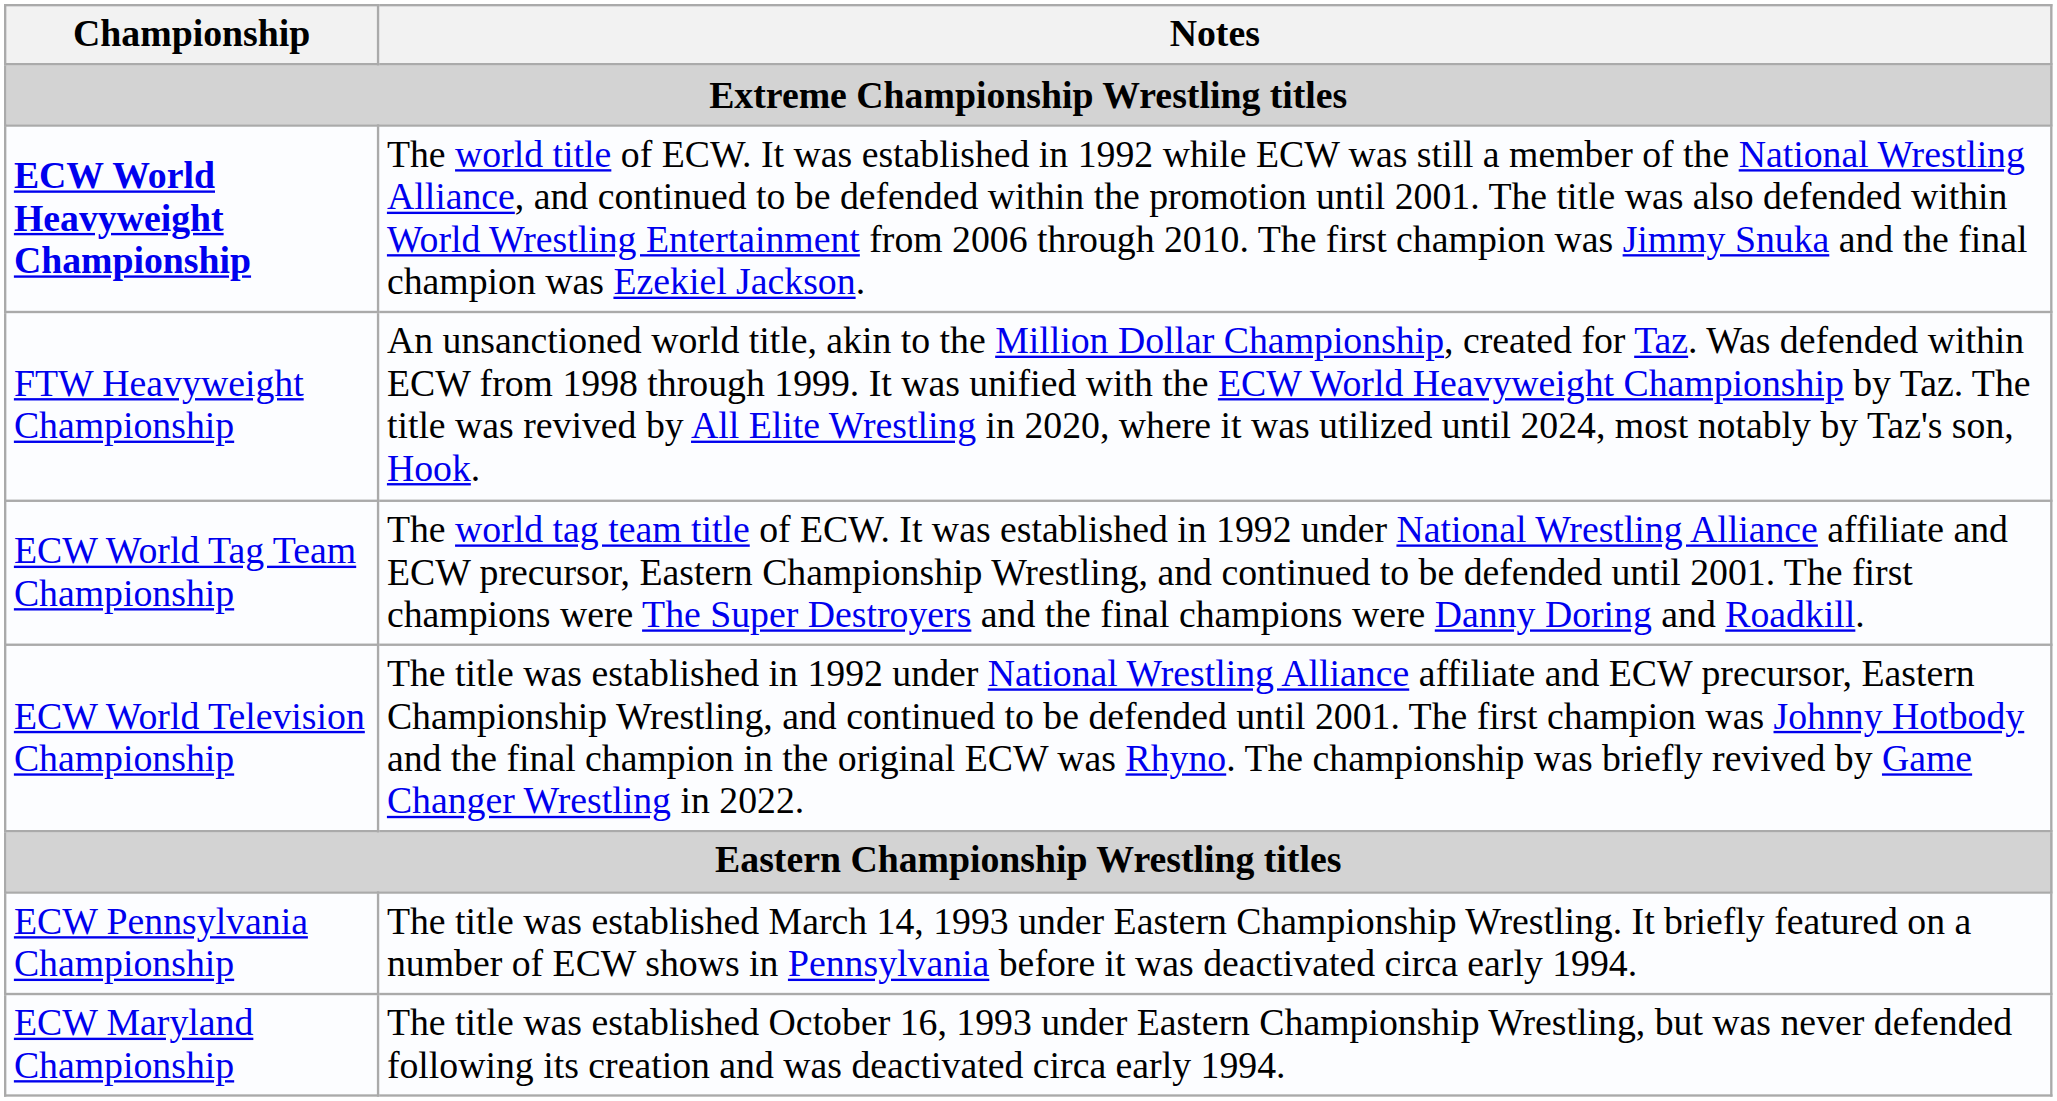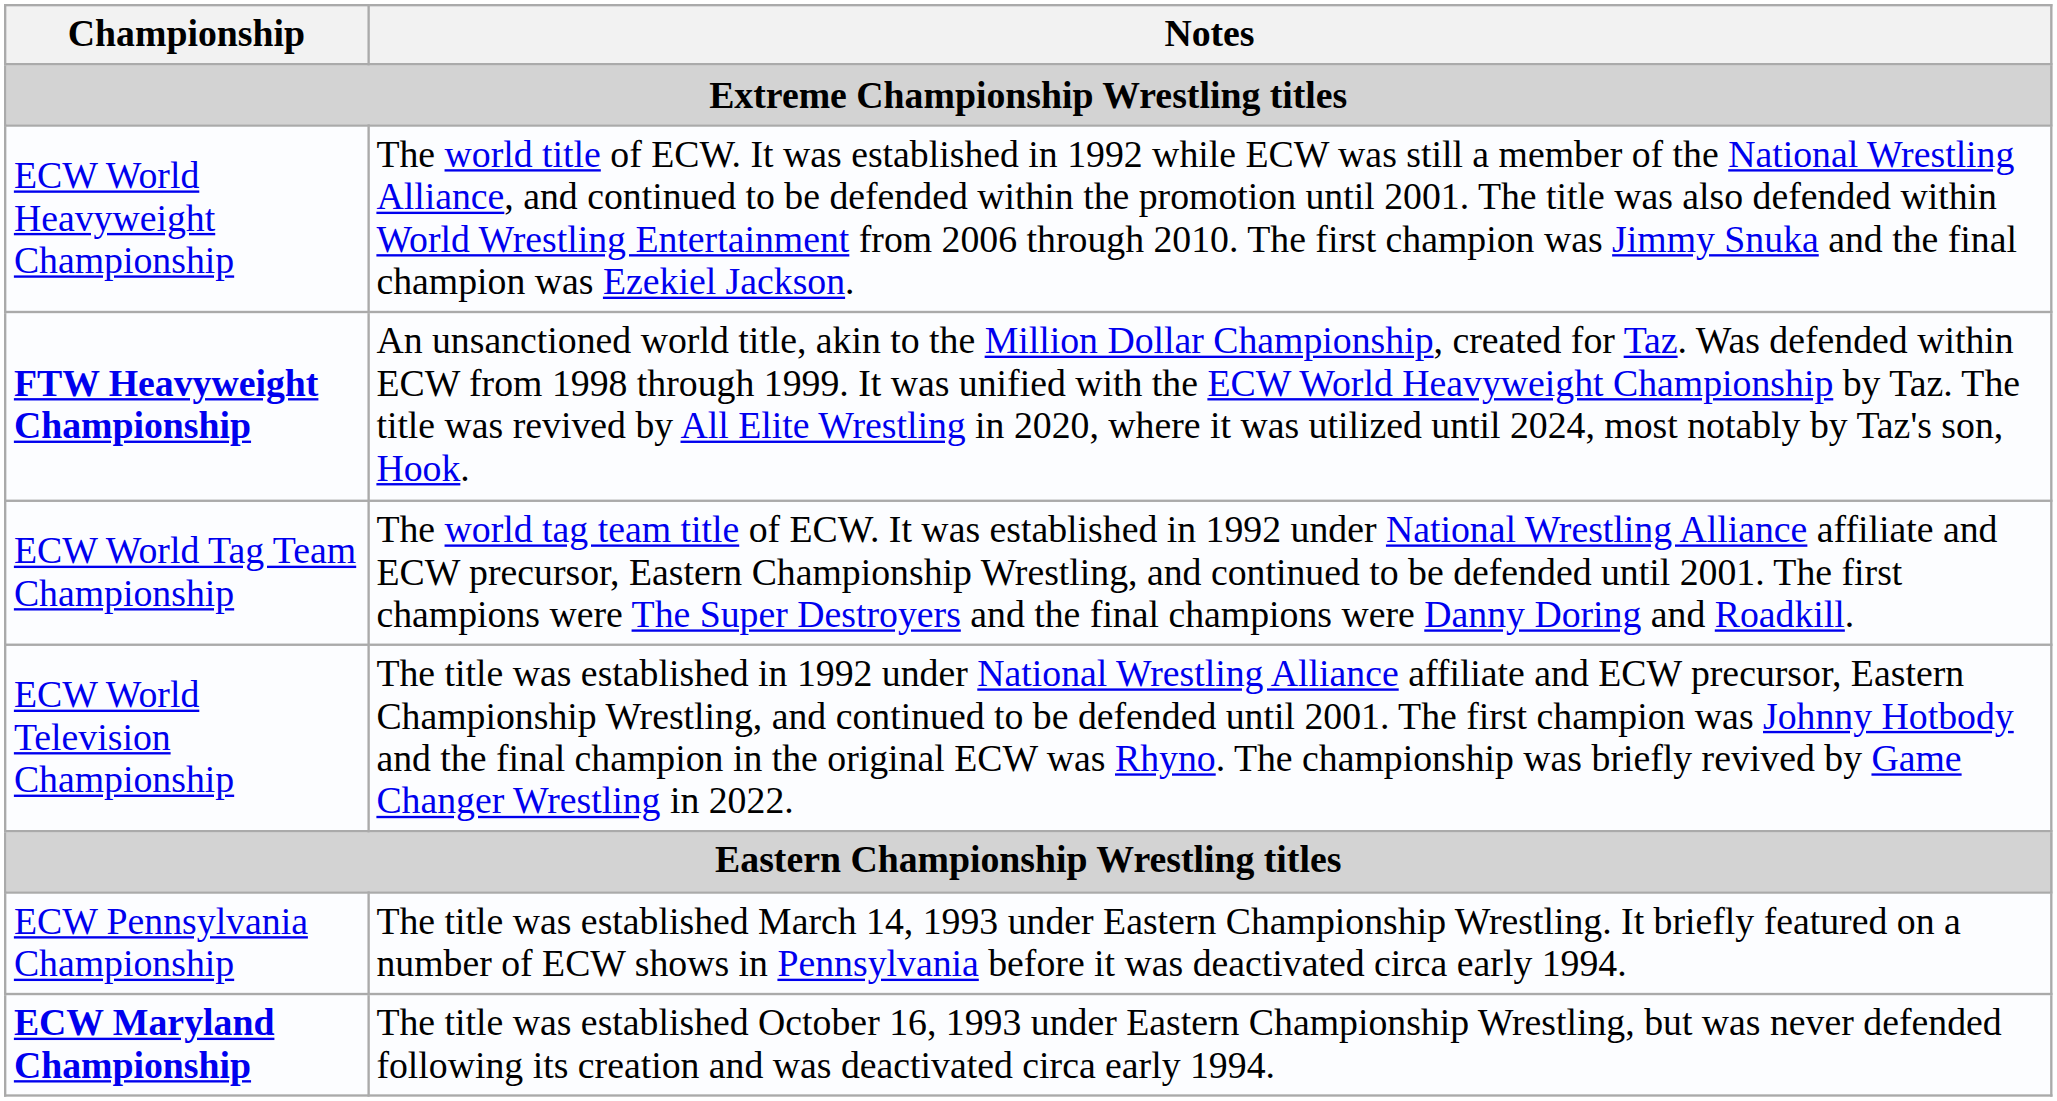ECW World Heavyweight Championship | Championship: bold -> normal
FTW Heavyweight Championship | Championship: normal -> bold
ECW Maryland Championship | Championship: normal -> bold
